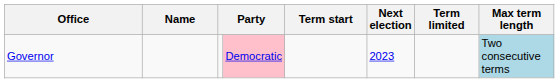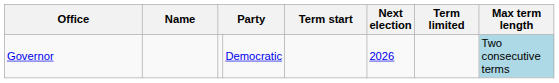Governor | column 4: pink background -> no background
Governor | Next election: 2023 -> 2026
